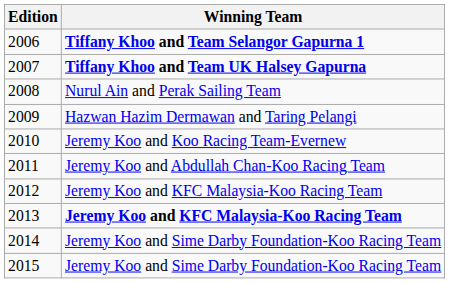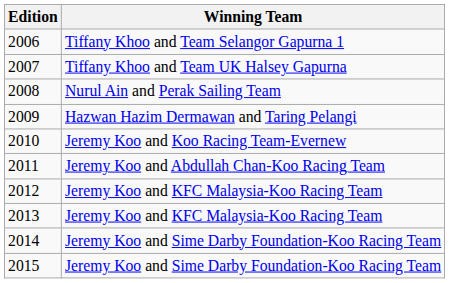2006 | Winning Team: bold -> normal
2007 | Winning Team: bold -> normal
2013 | Winning Team: bold -> normal
